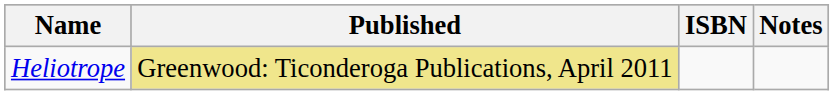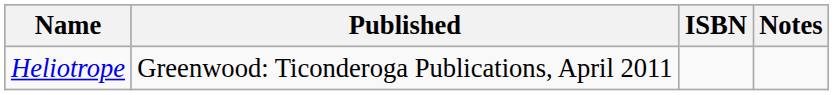Heliotrope | Published: khaki background -> no background
